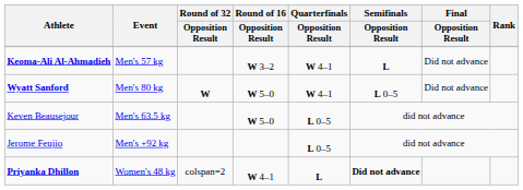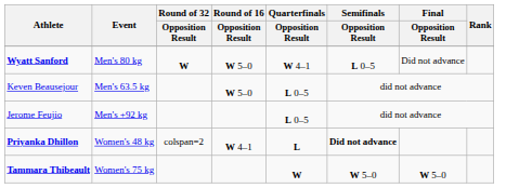- row: Keoma-Ali Al-Ahmadieh | Men's 57 kg | W 3–2 | W 4–1 | L | Did not advance
+ row: Tammara Thibeault | Women's 75 kg | W | W 5–0 | W 5–0
